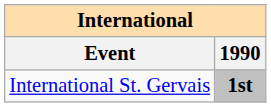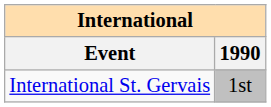International St. Gervais | 1990: bold -> normal
